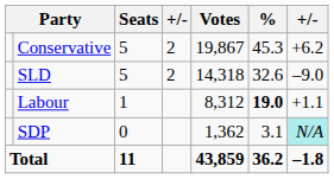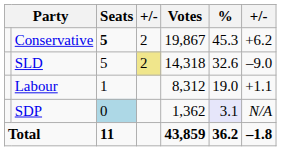Conservative | Seats: normal -> bold
SLD | column 4: no background -> khaki background
Labour | %: bold -> normal
SDP | Seats: no background -> lightblue background
SDP | %: no background -> lavender background
SDP | column 7: paleturquoise background -> no background
